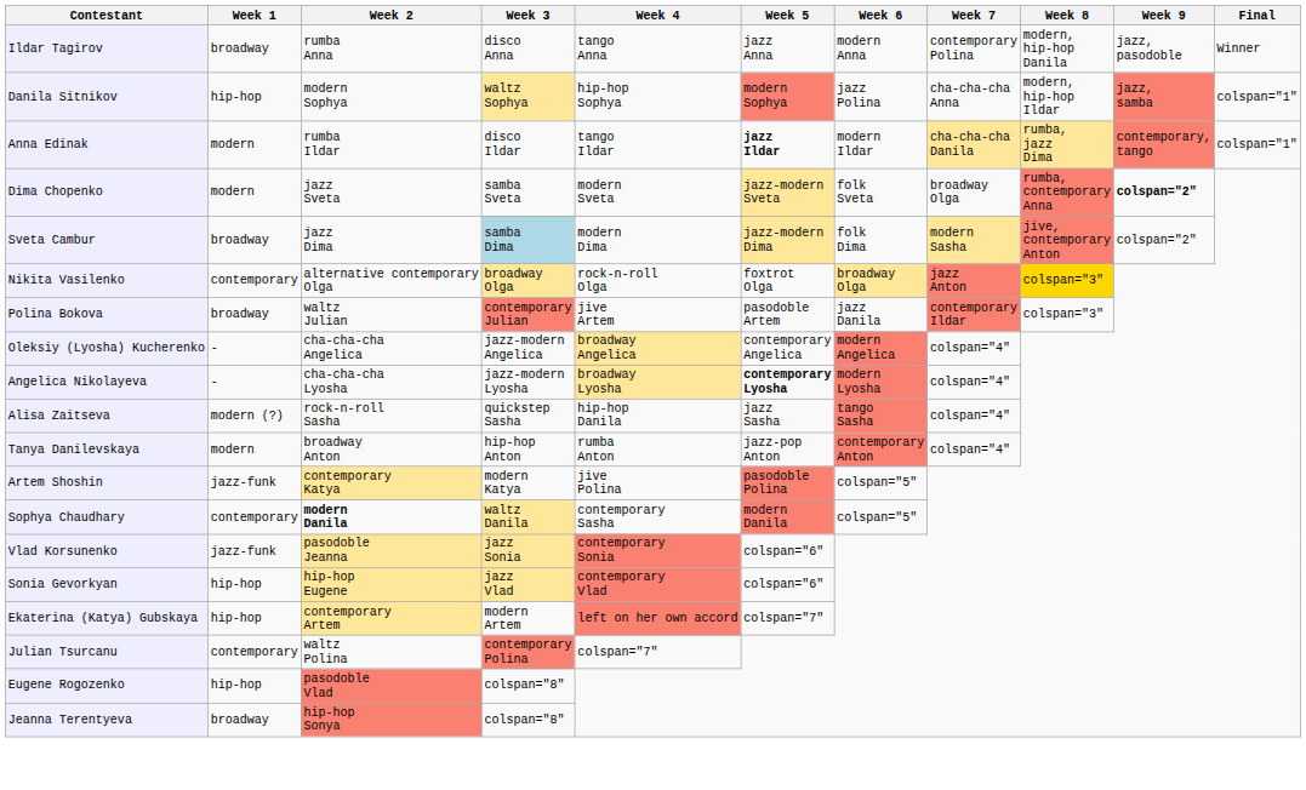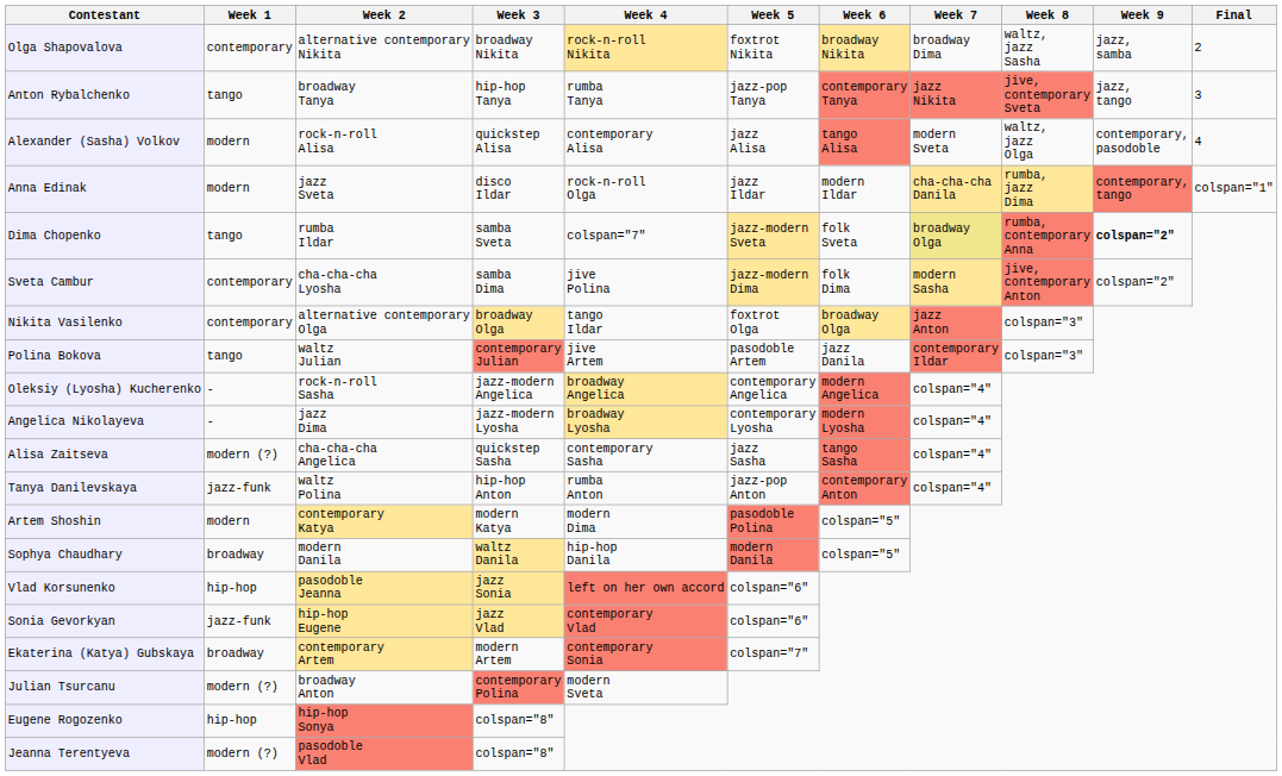- row: Ildar Tagirov | broadway | rumba Anna | disco Anna | tango Anna | jazz Anna | modern Anna | contemporary Polina | modern, hip-hop Danila | jazz, pasodoble | Winner
+ row: Olga Shapovalova | contemporary | alternative contemporary Nikita | broadway Nikita | rock-n-roll Nikita | foxtrot Nikita | broadway Nikita | broadway Dima | waltz, jazz Sasha | jazz, samba | 2
+ row: Anton Rybalchenko | tango | broadway Tanya | hip-hop Tanya | rumba Tanya | jazz-pop Tanya | contemporary Tanya | jazz Nikita | jive, contemporary Sveta | jazz, tango | 3
+ row: Alexander (Sasha) Volkov | modern | rock-n-roll Alisa | quickstep Alisa | contemporary Alisa | jazz Alisa | tango Alisa | modern Sveta | waltz, jazz Olga | contemporary, pasodoble | 4
- row: Danila Sitnikov | hip-hop | modern Sophya | waltz Sophya | hip-hop Sophya | modern Sophya | jazz Polina | cha-cha-cha Anna | modern, hip-hop Ildar | jazz, samba | colspan="1"
Anna Edinak | Week 2: rumba Ildar -> jazz Sveta
Anna Edinak | Week 4: tango Ildar -> rock-n-roll Olga
Anna Edinak | Week 5: bold -> normal
Dima Chopenko | Week 1: modern -> tango
Dima Chopenko | Week 2: jazz Sveta -> rumba Ildar
Dima Chopenko | Week 4: modern Sveta -> colspan="7"
Dima Chopenko | Week 7: no background -> khaki background
Sveta Cambur | Week 1: broadway -> contemporary
Sveta Cambur | Week 2: jazz Dima -> cha-cha-cha Lyosha
Sveta Cambur | Week 3: lightblue background -> no background
Sveta Cambur | Week 4: modern Dima -> jive Polina
Nikita Vasilenko | Week 4: rock-n-roll Olga -> tango Ildar
Nikita Vasilenko | Week 8: gold background -> no background
Polina Bokova | Week 1: broadway -> tango
Oleksiy (Lyosha) Kucherenko | Week 2: cha-cha-cha Angelica -> rock-n-roll Sasha
Angelica Nikolayeva | Week 2: cha-cha-cha Lyosha -> jazz Dima
Angelica Nikolayeva | Week 5: bold -> normal
Alisa Zaitseva | Week 2: rock-n-roll Sasha -> cha-cha-cha Angelica
Alisa Zaitseva | Week 4: hip-hop Danila -> contemporary Sasha
Tanya Danilevskaya | Week 1: modern -> jazz-funk
Tanya Danilevskaya | Week 2: broadway Anton -> waltz Polina
Artem Shoshin | Week 1: jazz-funk -> modern
Artem Shoshin | Week 4: jive Polina -> modern Dima
Sophya Chaudhary | Week 1: contemporary -> broadway
Sophya Chaudhary | Week 2: bold -> normal
Sophya Chaudhary | Week 4: contemporary Sasha -> hip-hop Danila
Vlad Korsunenko | Week 1: jazz-funk -> hip-hop
Vlad Korsunenko | Week 4: contemporary Sonia -> left on her own accord
Sonia Gevorkyan | Week 1: hip-hop -> jazz-funk
Ekaterina (Katya) Gubskaya | Week 1: hip-hop -> broadway
Ekaterina (Katya) Gubskaya | Week 4: left on her own accord -> contemporary Sonia
Julian Tsurcanu | Week 1: contemporary -> modern (?)
Julian Tsurcanu | Week 2: waltz Polina -> broadway Anton
Julian Tsurcanu | Week 4: colspan="7" -> modern Sveta
Eugene Rogozenko | Week 2: pasodoble Vlad -> hip-hop Sonya
Jeanna Terentyeva | Week 1: broadway -> modern (?)
Jeanna Terentyeva | Week 2: hip-hop Sonya -> pasodoble Vlad
